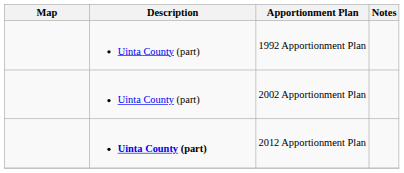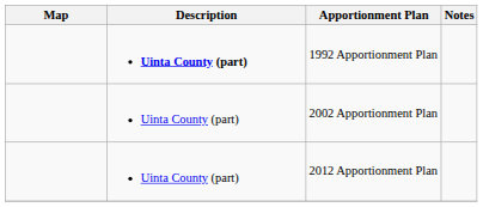1992 Apportionment Plan | Description: normal -> bold
2012 Apportionment Plan | Description: bold -> normal
